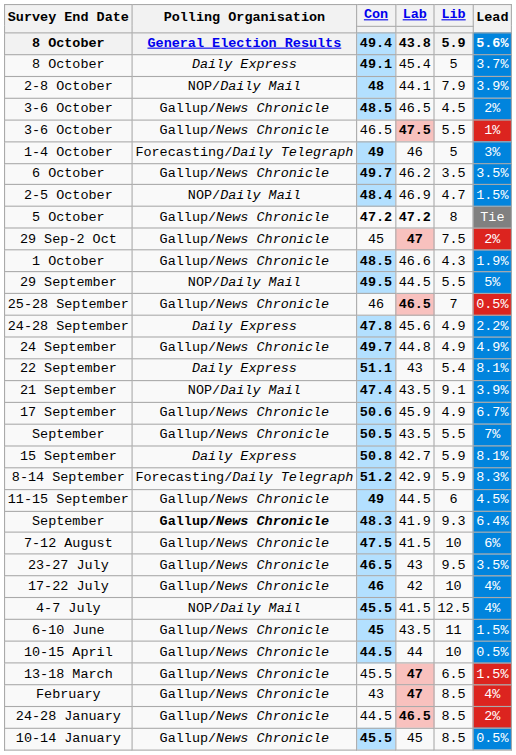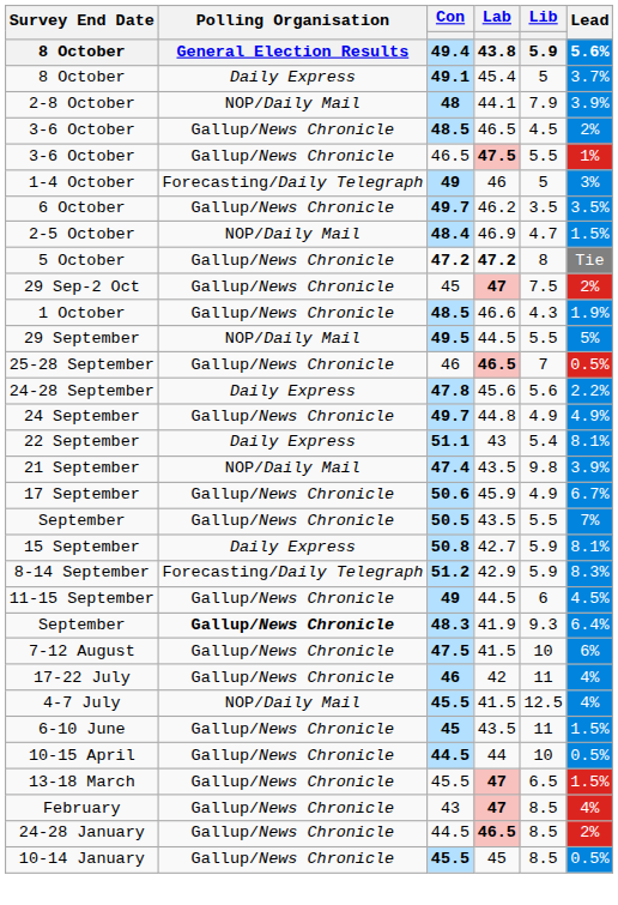24-28 September | Lib / 5.9: 4.9 -> 5.6
21 September | Lib / 5.9: 9.1 -> 9.8
- row: 23-27 July | Gallup/News Chronicle | 46.5 | 43 | 9.5 | 3.5%
17-22 July | Lib / 5.9: 10 -> 11
